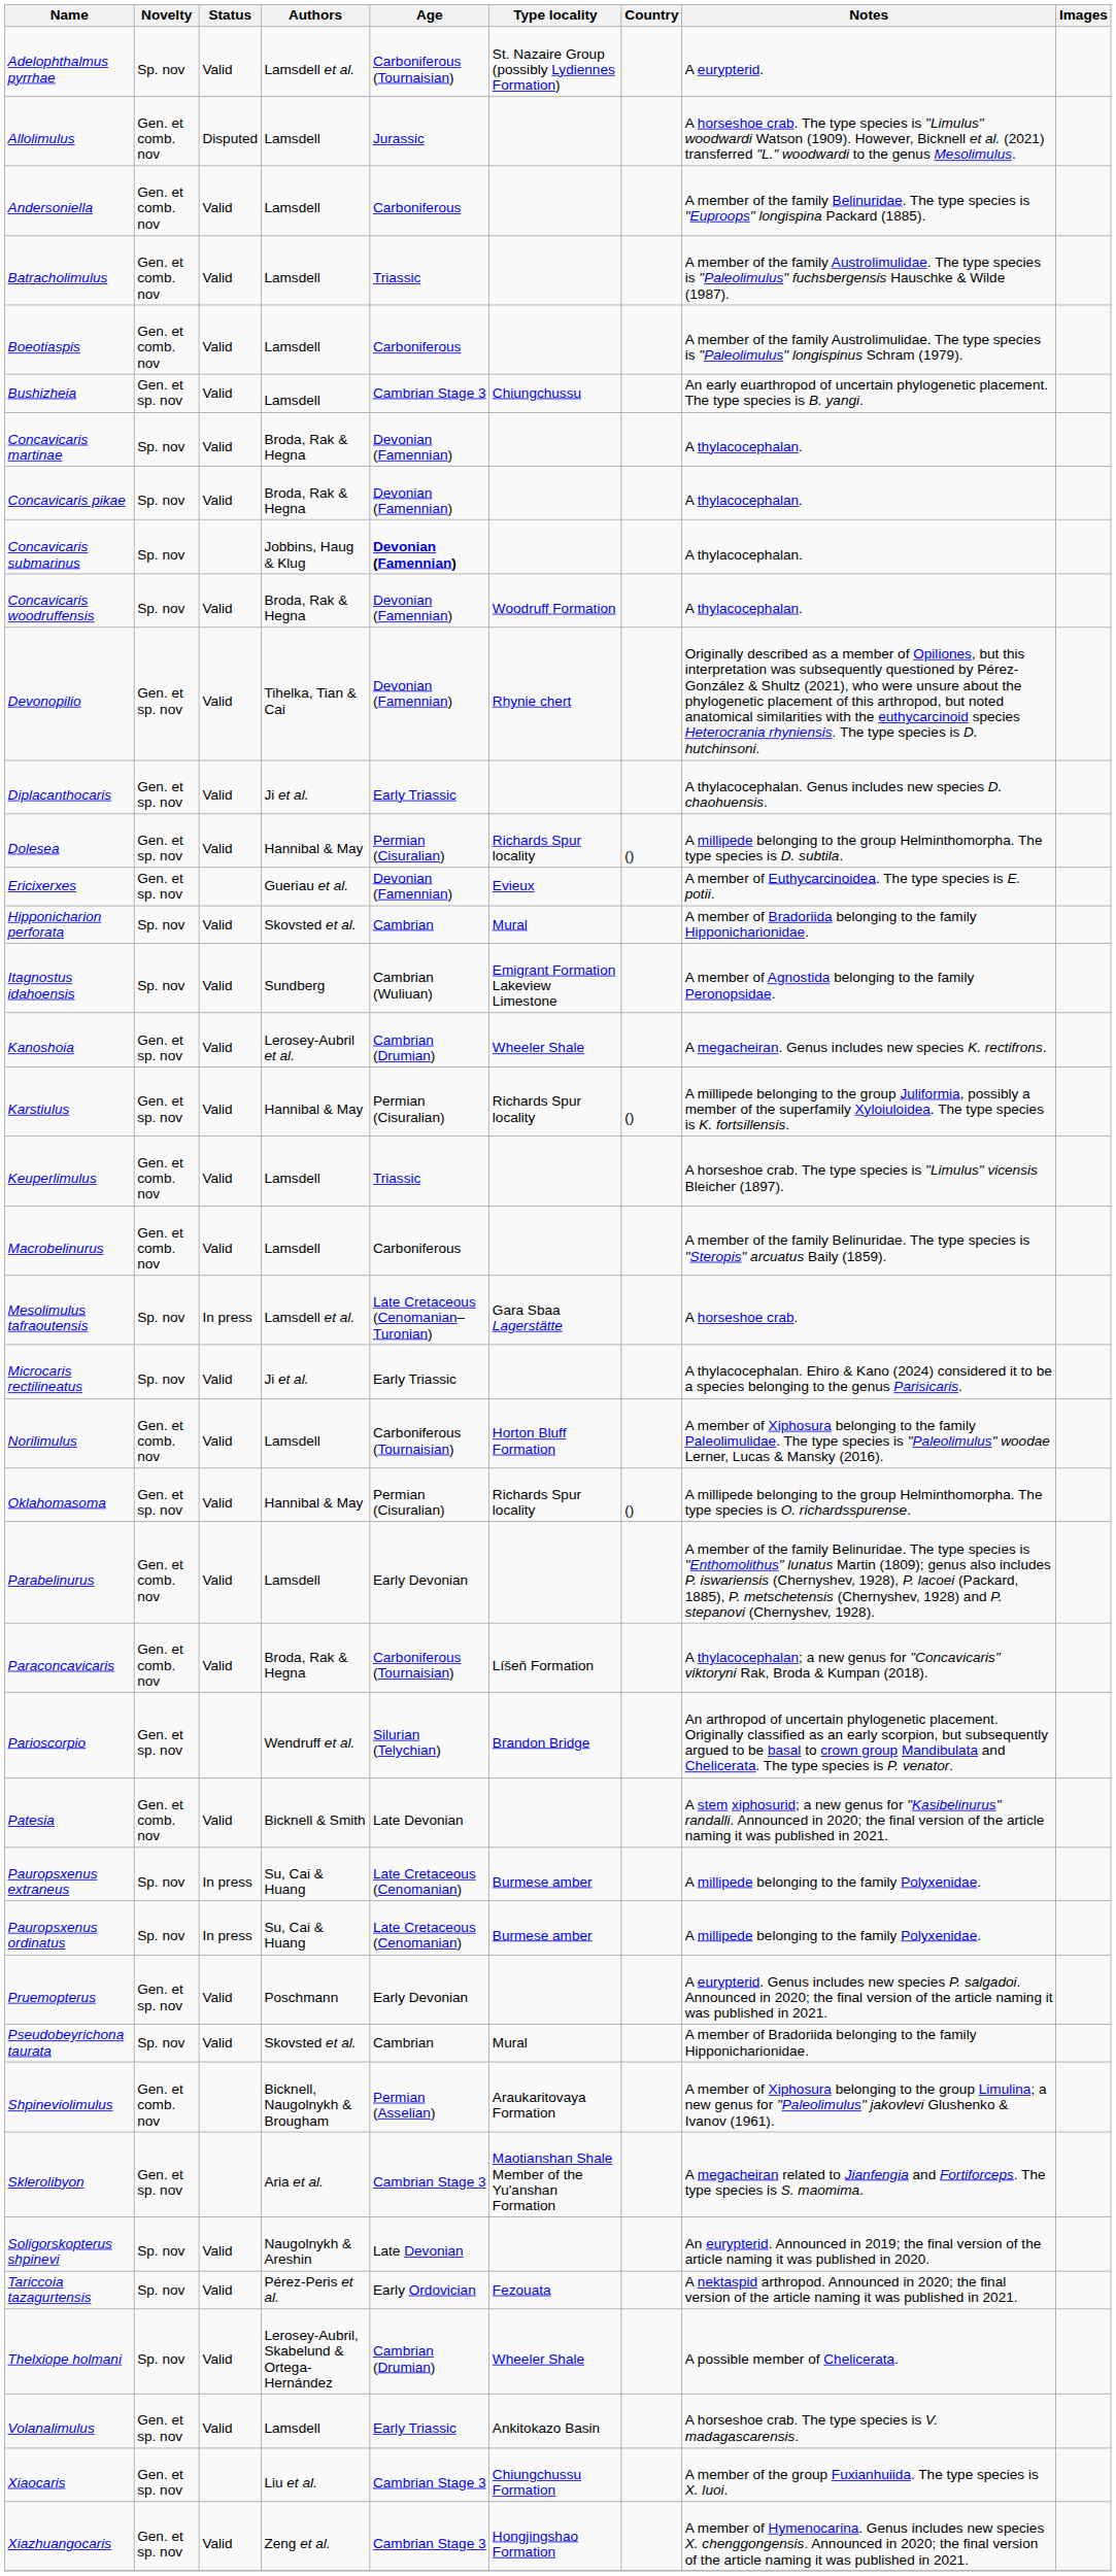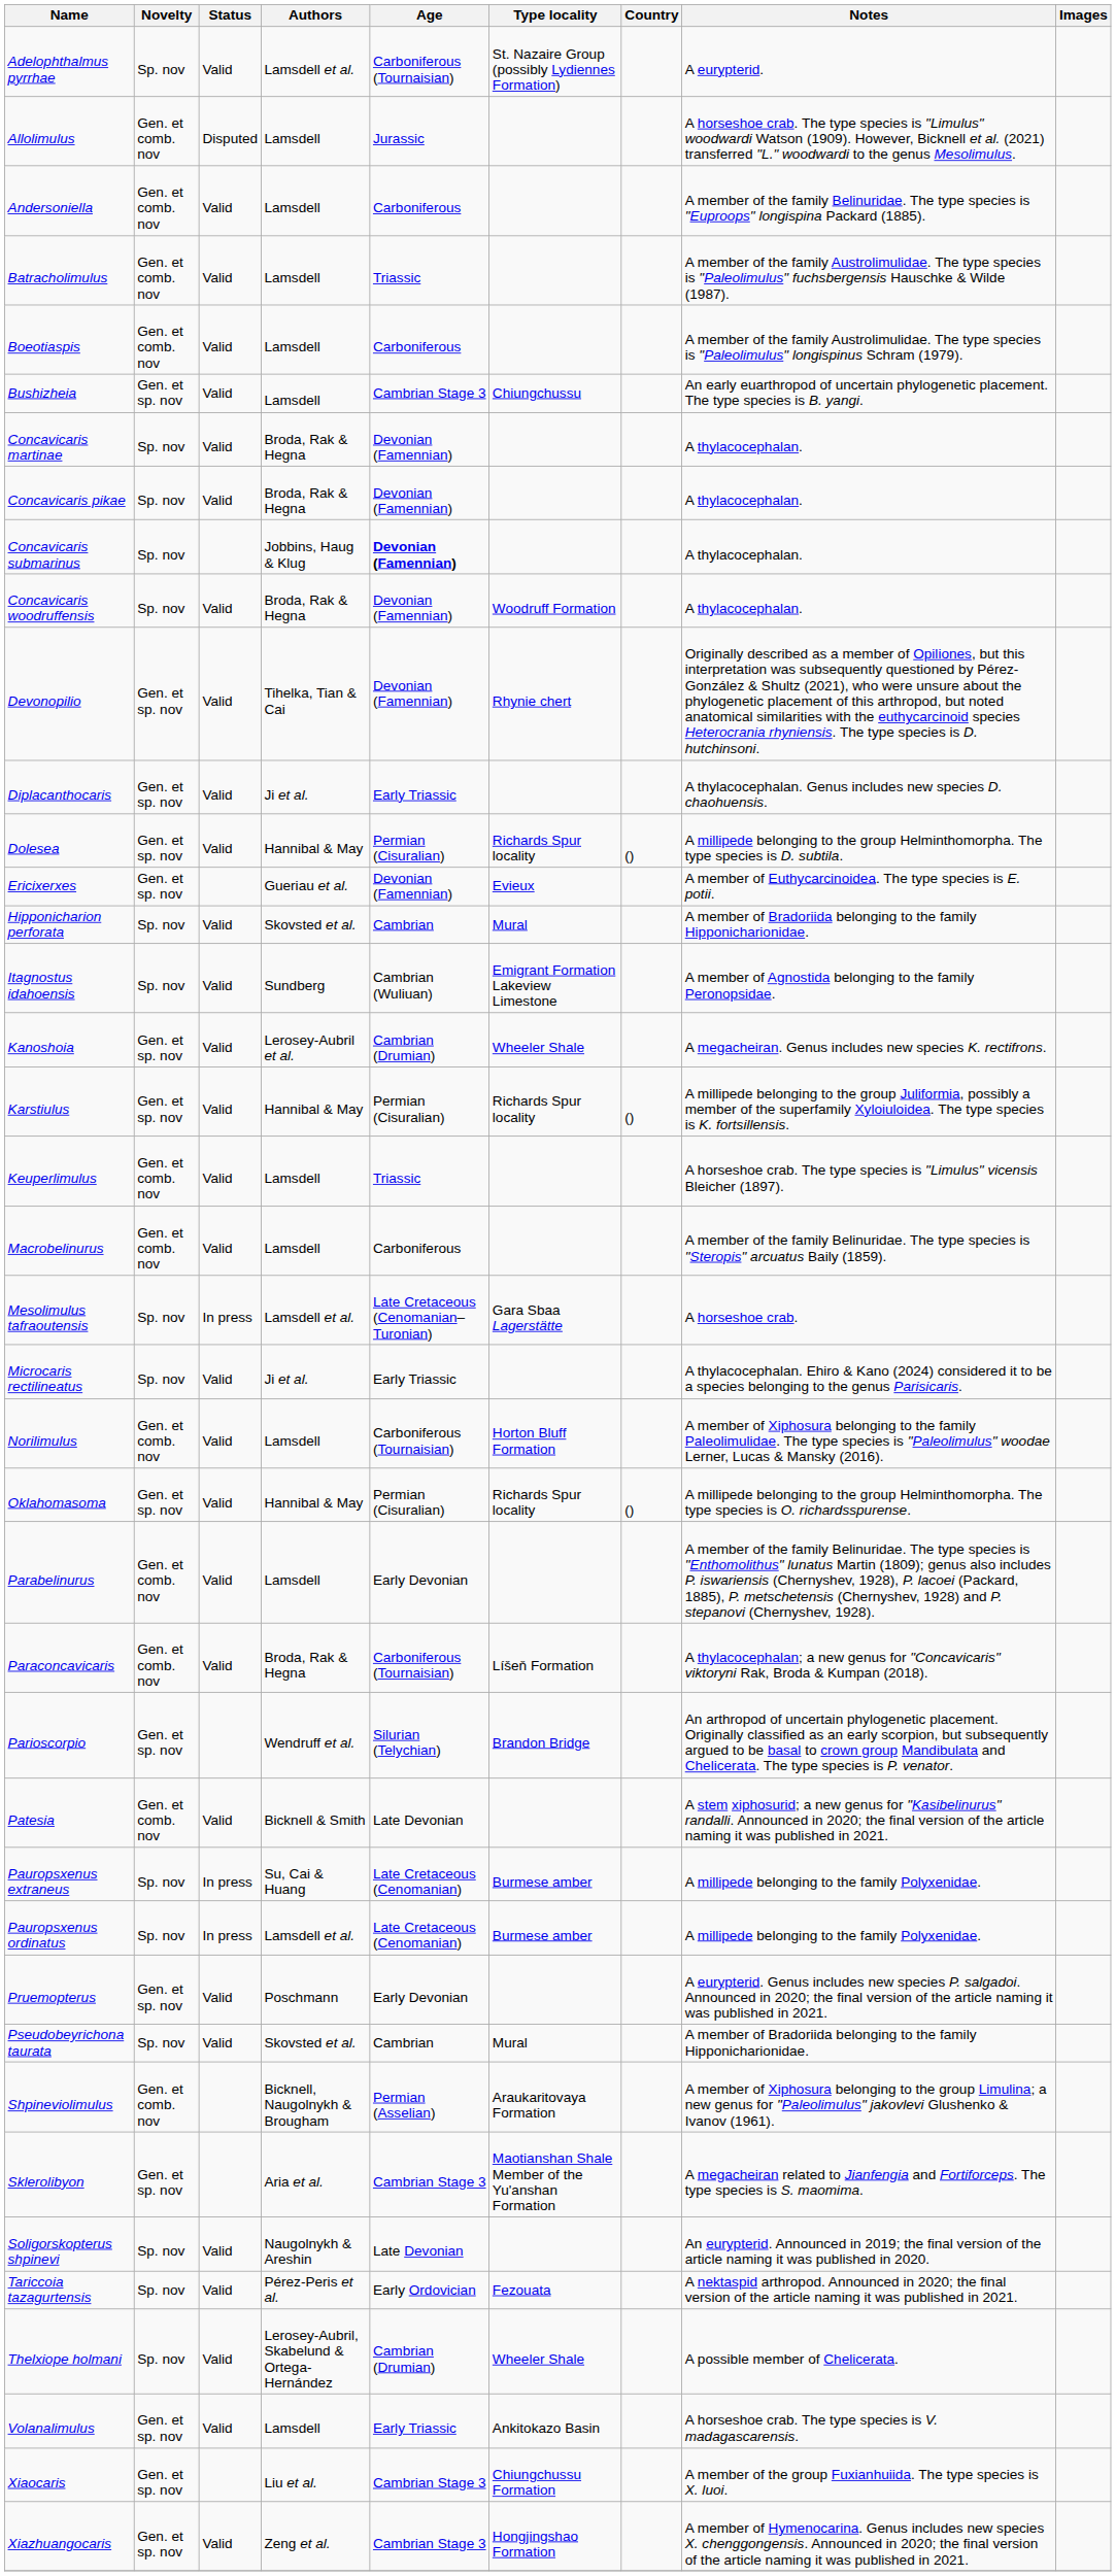Pauropsxenus ordinatus | Authors: Su, Cai & Huang -> Lamsdell et al.
